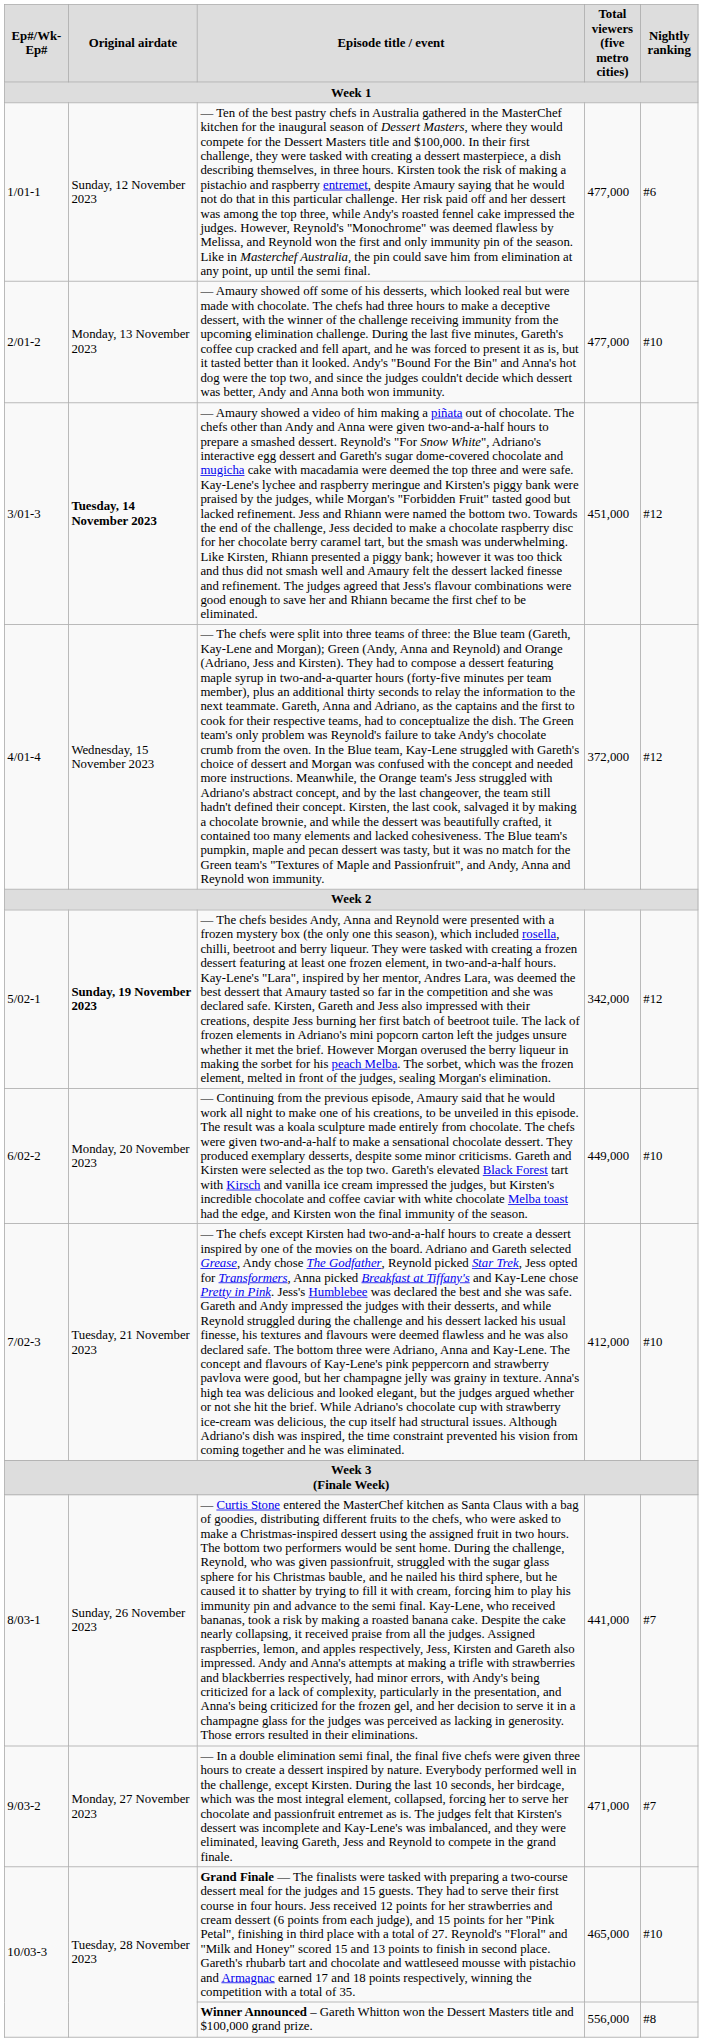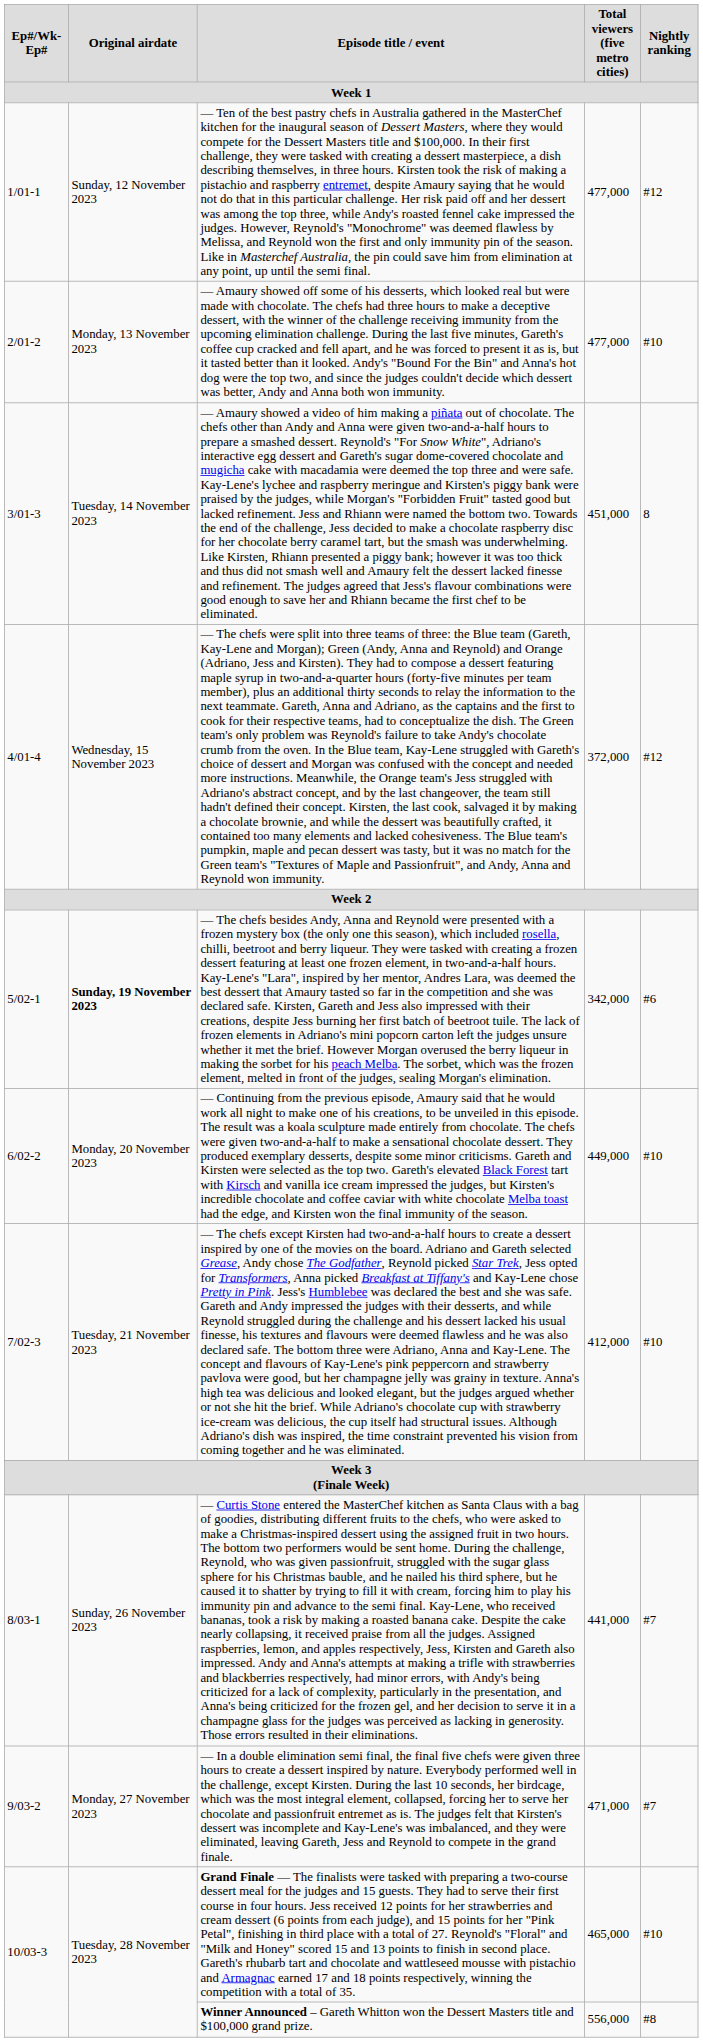row 3 | Nightly ranking: #6 -> #12
row 5 | Original airdate: bold -> normal
row 5 | Nightly ranking: #12 -> 8
row 8 | Nightly ranking: #12 -> #6
